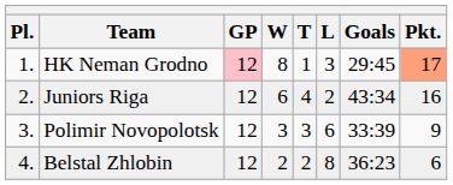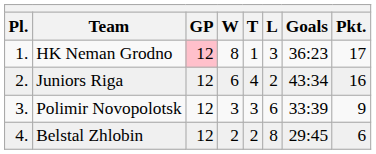HK Neman Grodno | Goals: 29:45 -> 36:23
HK Neman Grodno | Pkt.: lightsalmon background -> no background
Belstal Zhlobin | Goals: 36:23 -> 29:45
